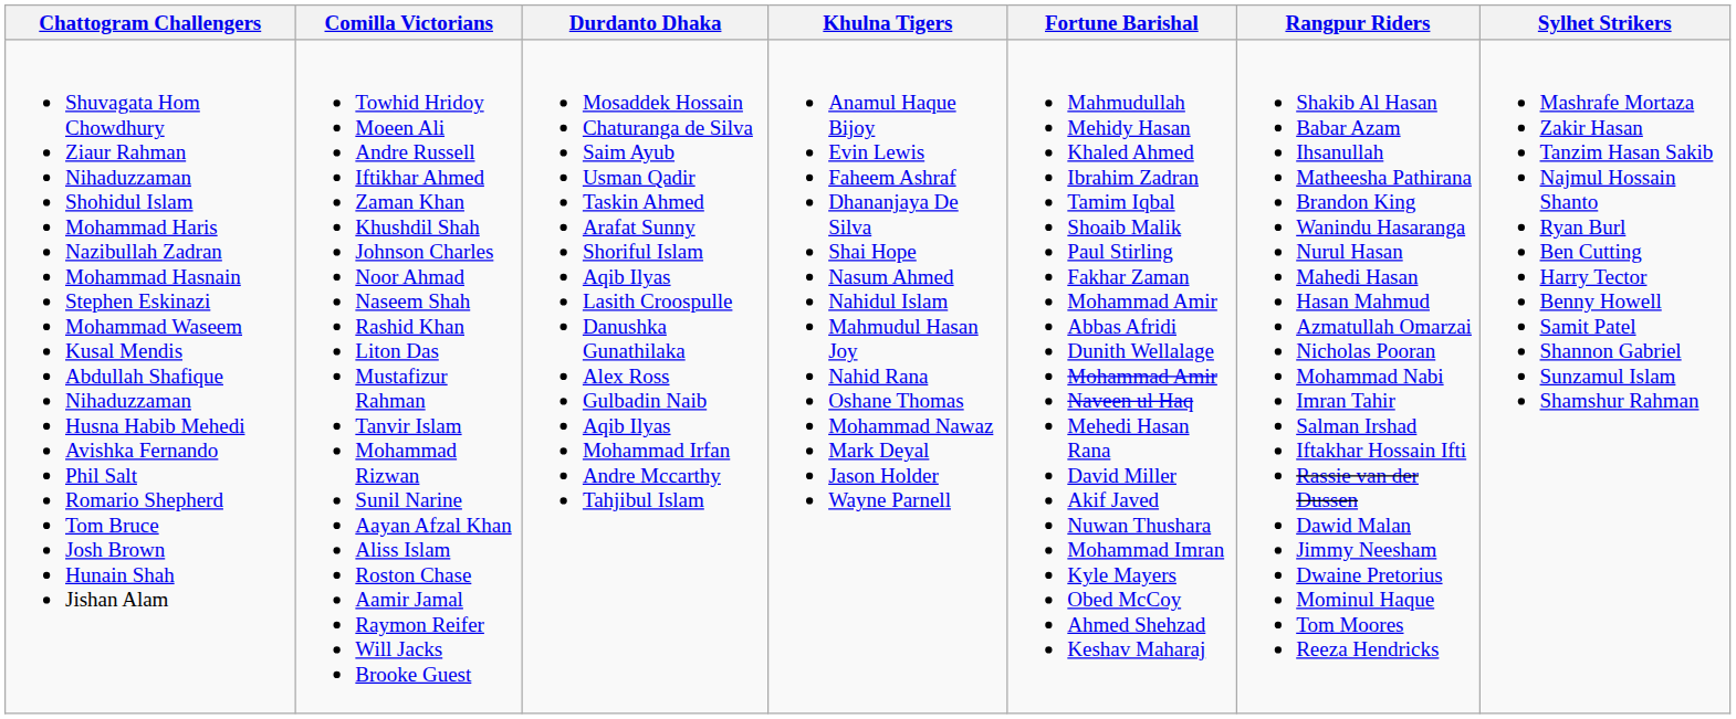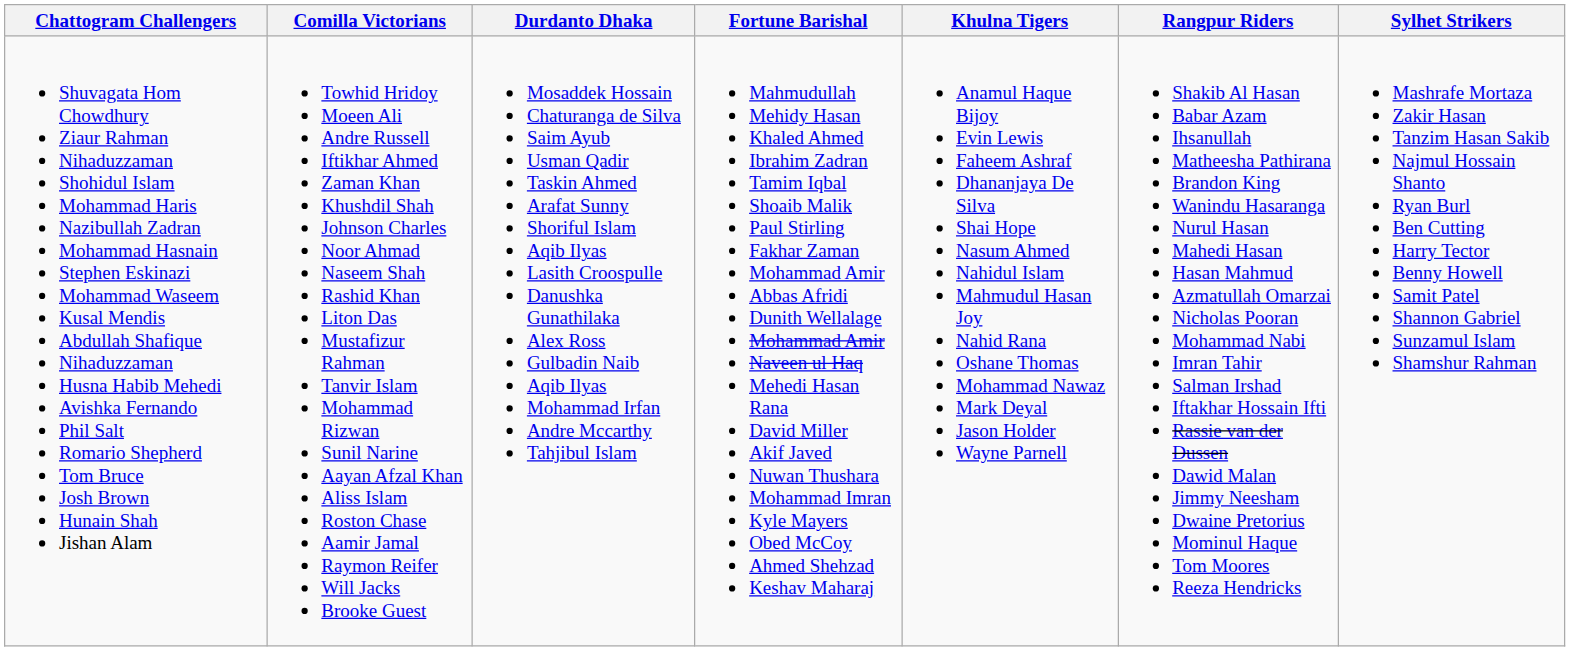columns swapped: Fortune Barishal <-> Khulna Tigers
